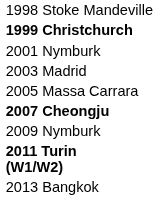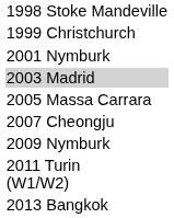1999 Christchurch | column 1: bold -> normal
2003 Madrid | column 1: no background -> lightgrey background
2007 Cheongju | column 1: bold -> normal
2011 Turin (W1/W2) | column 1: bold -> normal
